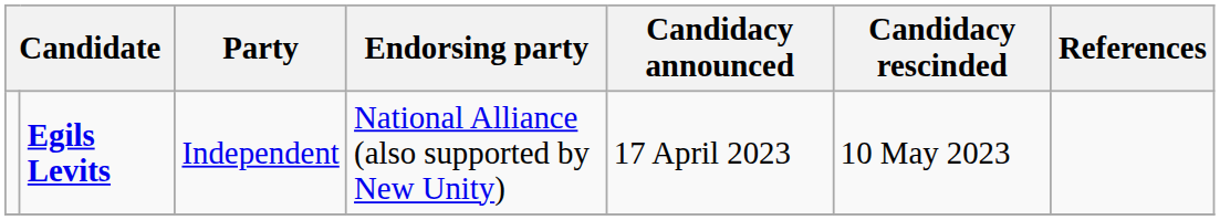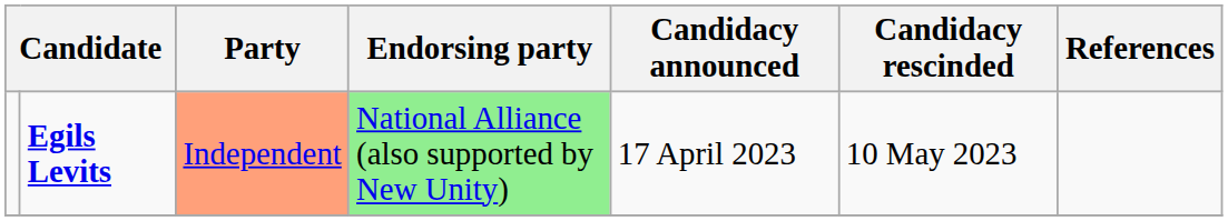Egils Levits | Party: no background -> lightsalmon background
Egils Levits | Endorsing party: no background -> lightgreen background
